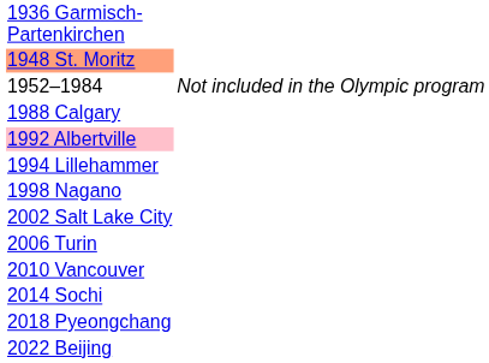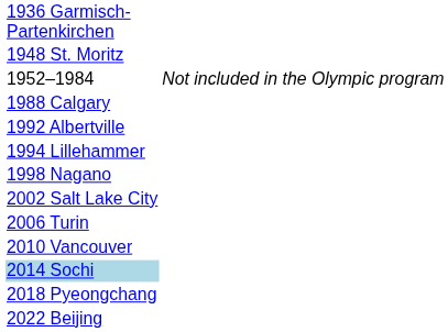1948 St. Moritz | column 1: lightsalmon background -> no background
1992 Albertville | column 1: pink background -> no background
2014 Sochi | column 1: no background -> lightblue background
